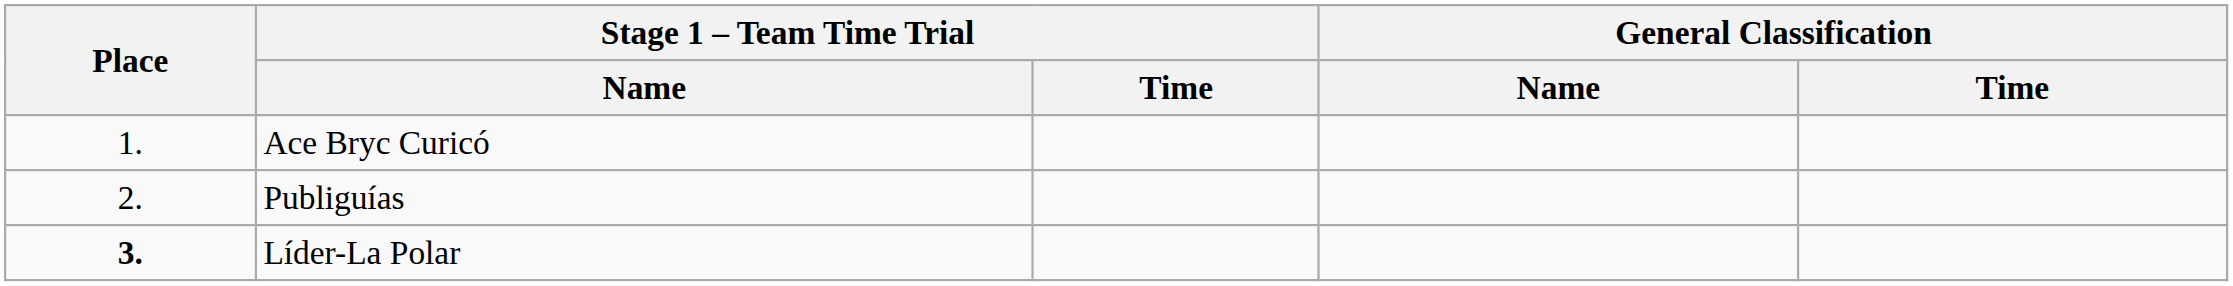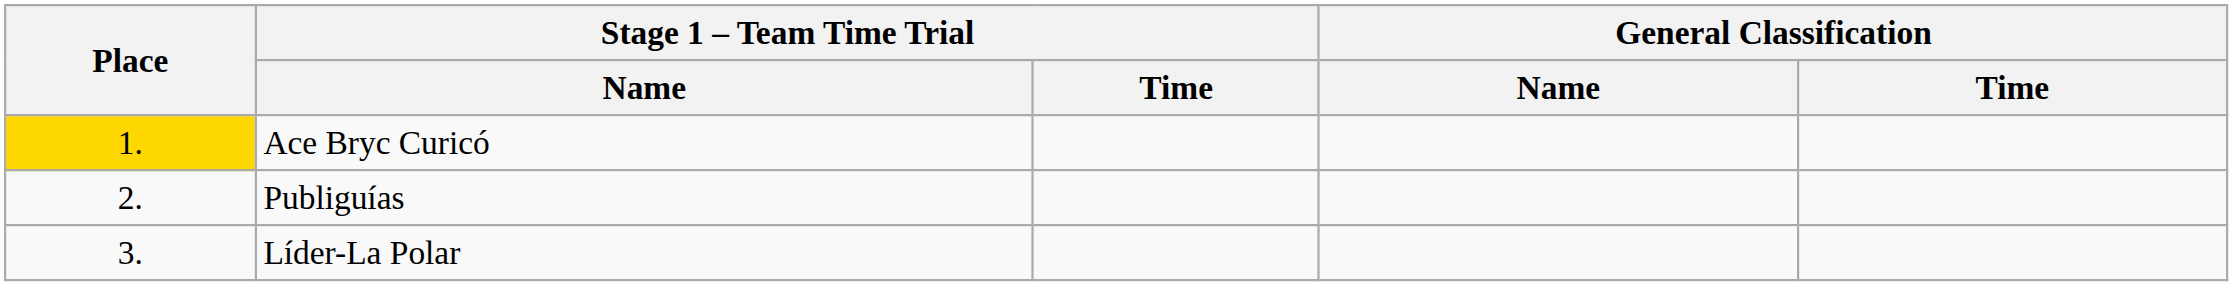Ace Bryc Curicó | Place: no background -> gold background
Líder-La Polar | Place: bold -> normal
